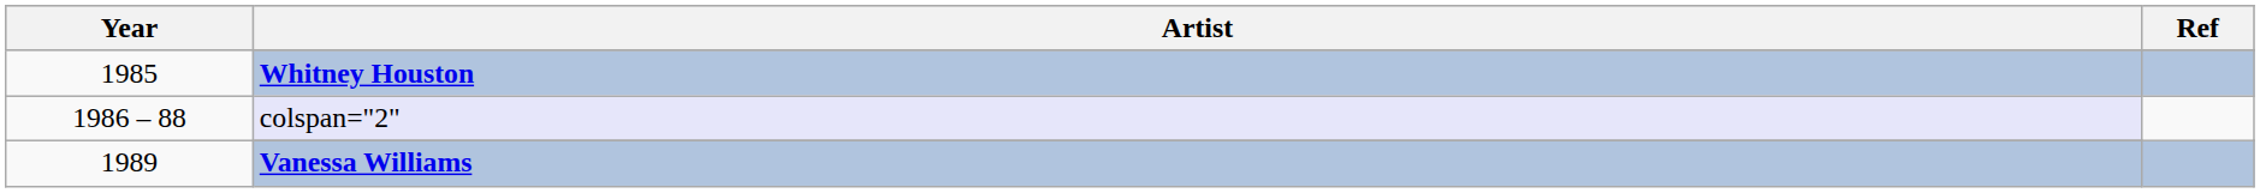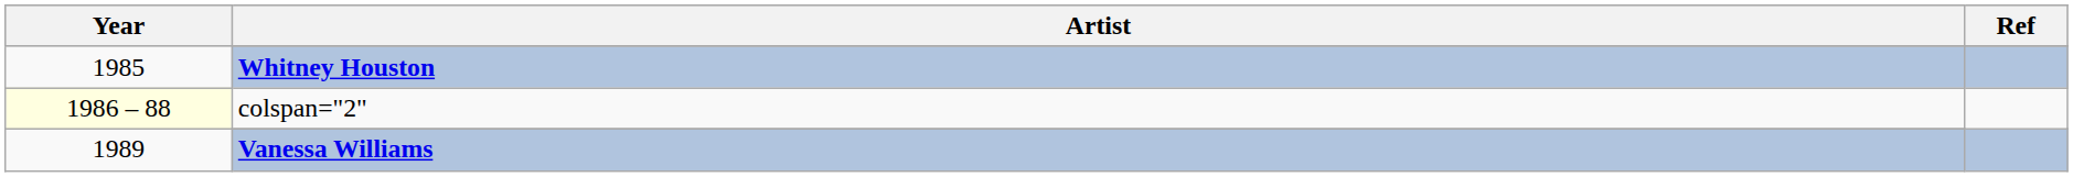colspan="2" | Year: no background -> lightyellow background
colspan="2" | Artist: lavender background -> no background
